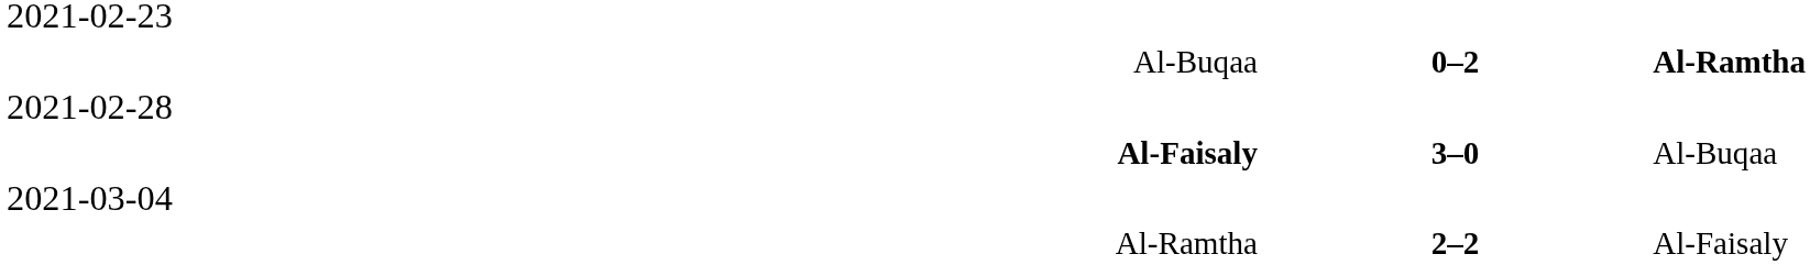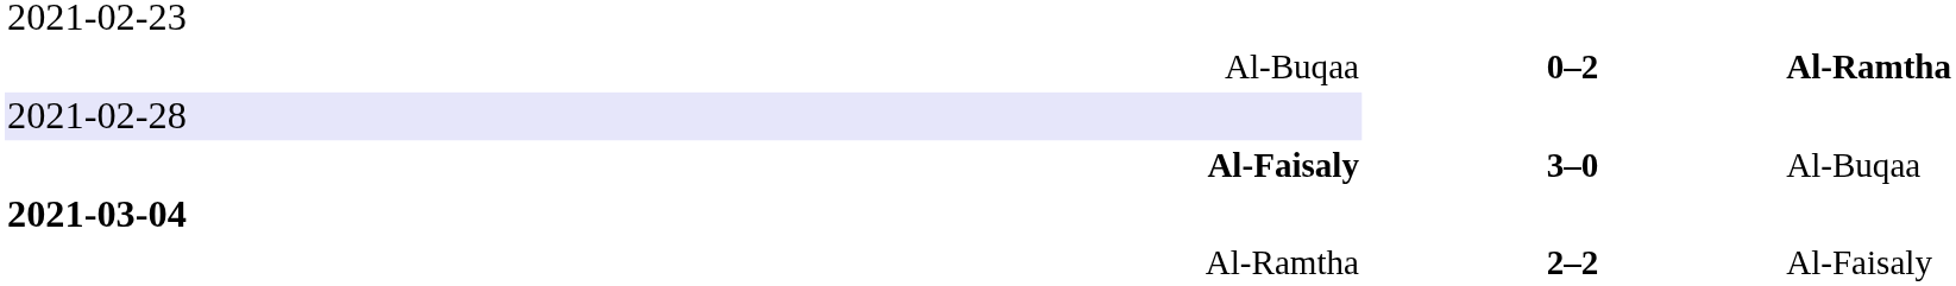2021-02-28 | column 1: no background -> lavender background
2021-03-04 | column 1: normal -> bold
